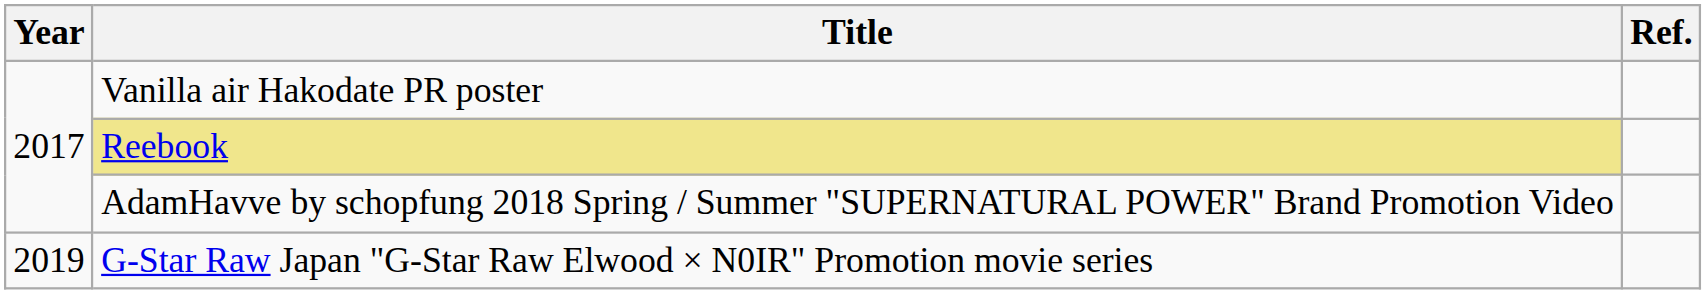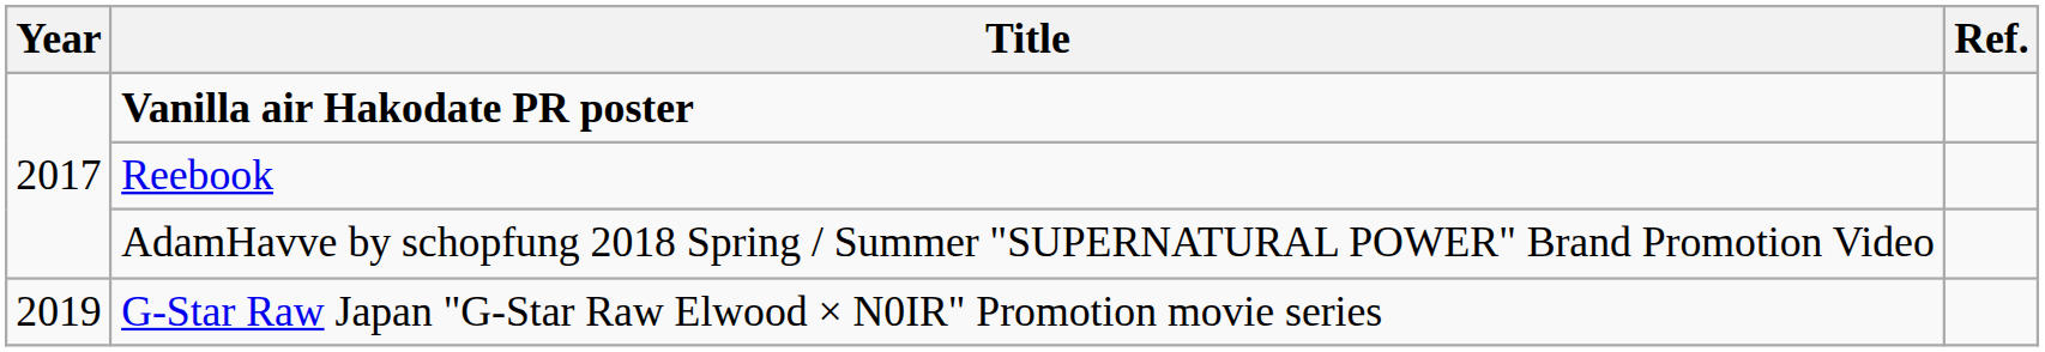Vanilla air Hakodate PR poster | Title: normal -> bold
Reebook | Title: khaki background -> no background
